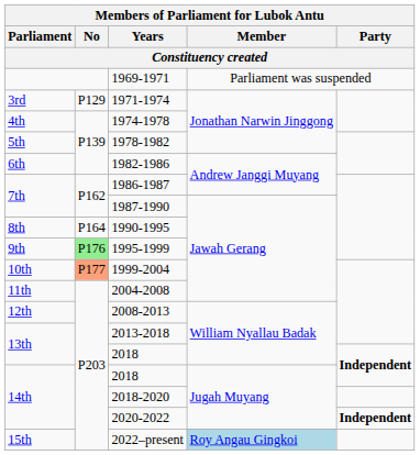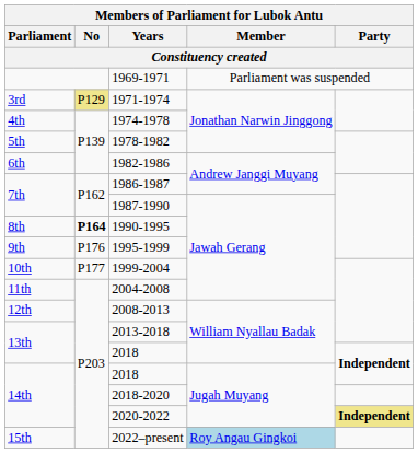1971-1974 | No: no background -> khaki background
1990-1995 | No: normal -> bold
1995-1999 | No: lightgreen background -> no background
1999-2004 | No: lightsalmon background -> no background
2020-2022 | Party: no background -> khaki background
